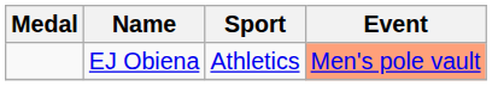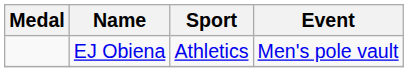EJ Obiena | Event: lightsalmon background -> no background
